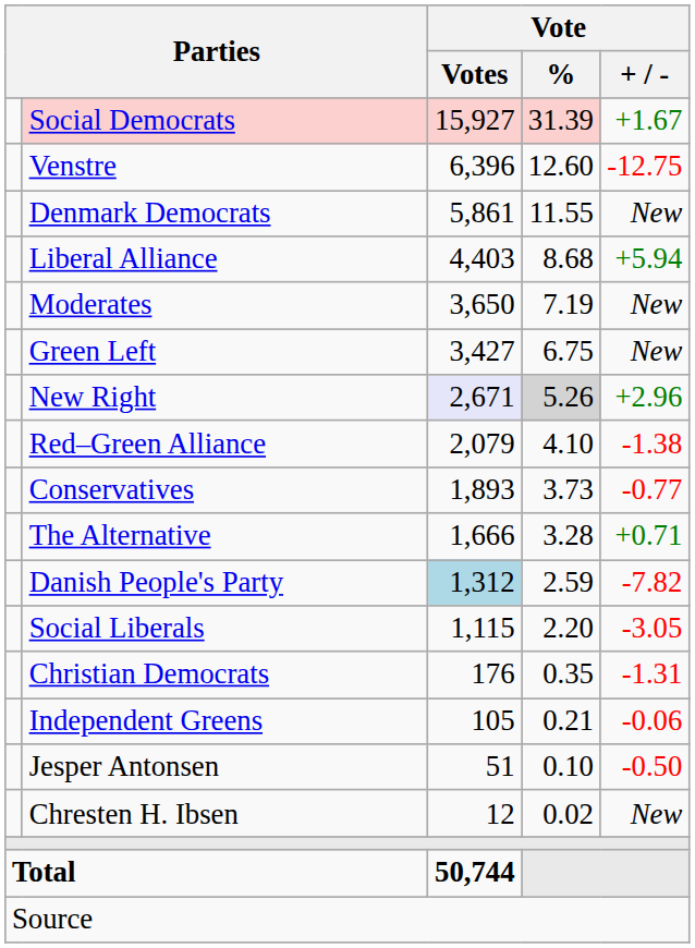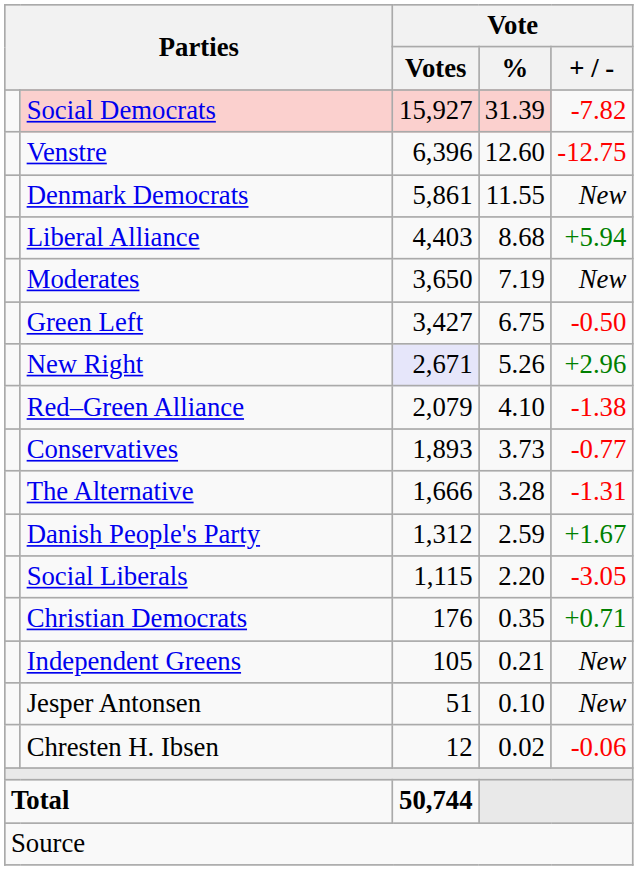Social Democrats | Vote / + / -: +1.67 -> -7.82
Green Left | Vote / + / -: New -> -0.50
New Right | Vote / %: lightgrey background -> no background
The Alternative | Vote / + / -: +0.71 -> -1.31
Danish People's Party | Vote / Votes: lightblue background -> no background
Danish People's Party | Vote / + / -: -7.82 -> +1.67
Christian Democrats | Vote / + / -: -1.31 -> +0.71
Independent Greens | Vote / + / -: -0.06 -> New
Jesper Antonsen | Vote / + / -: -0.50 -> New
Chresten H. Ibsen | Vote / + / -: New -> -0.06
